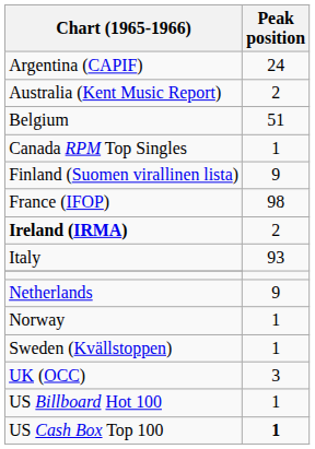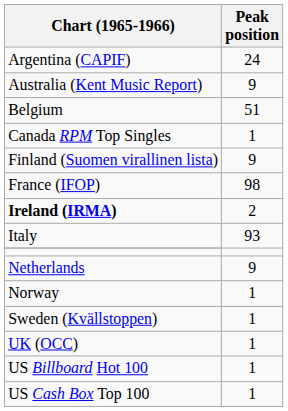row 3 | Peak position: 2 -> 9
row 14 | Peak position: 3 -> 1
row 16 | Peak position: bold -> normal
